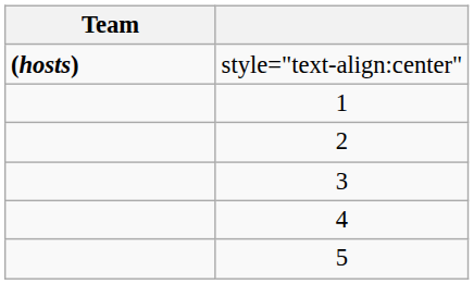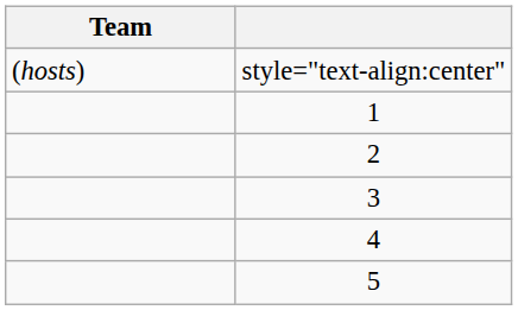style="text-align:center" | Team: bold -> normal
